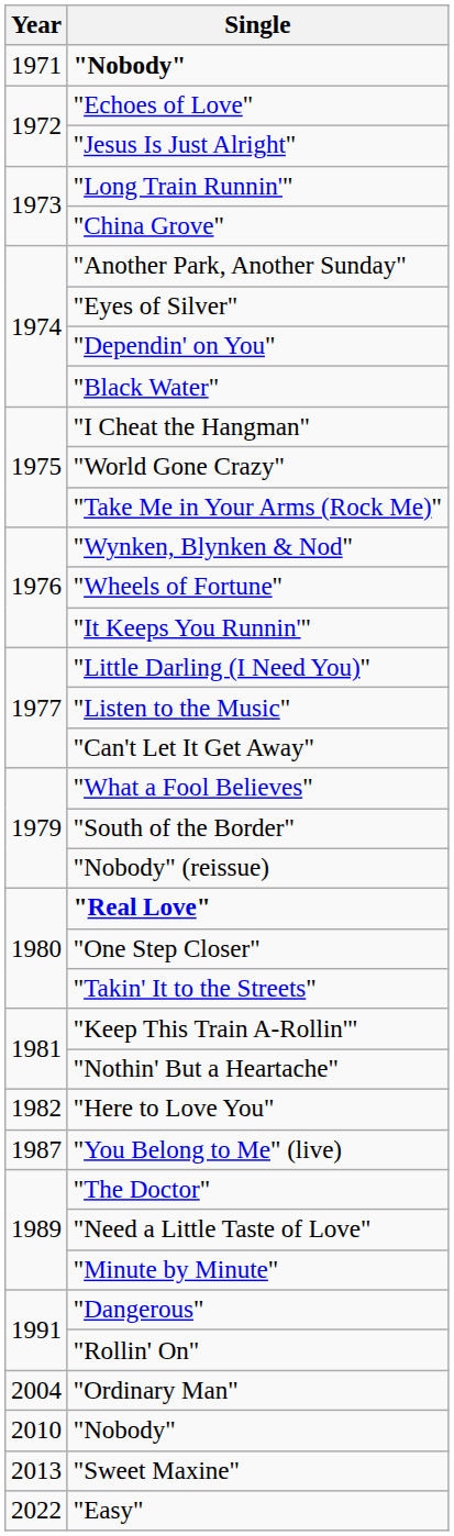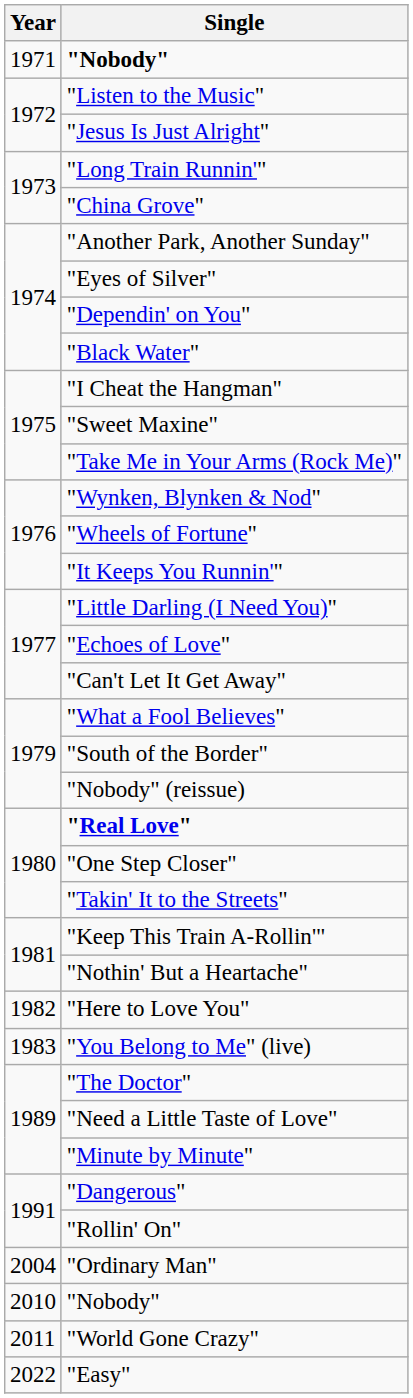row 3 | Single: "Echoes of Love" -> "Listen to the Music"
row 12 | Single: "World Gone Crazy" -> "Sweet Maxine"
row 18 | Single: "Listen to the Music" -> "Echoes of Love"
row 29 | Year: 1987 -> 1983
row 37 | Year: 2013 -> 2011
row 37 | Single: "Sweet Maxine" -> "World Gone Crazy"
